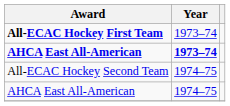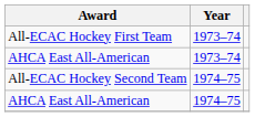row 2 | Award: bold -> normal
row 3 | Award: bold -> normal
row 3 | Year: bold -> normal
